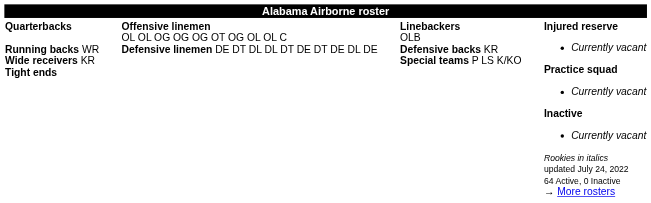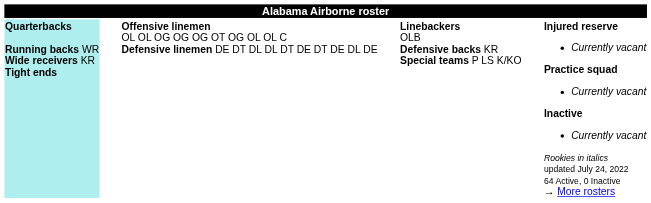Quarterbacks Running backs WR Wide receivers KR Tight ends | column 1: no background -> paleturquoise background
